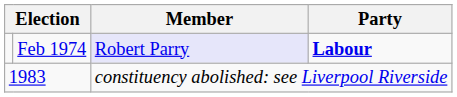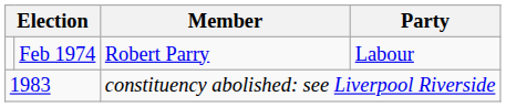Feb 1974 | Member: lavender background -> no background
Feb 1974 | Party: bold -> normal
